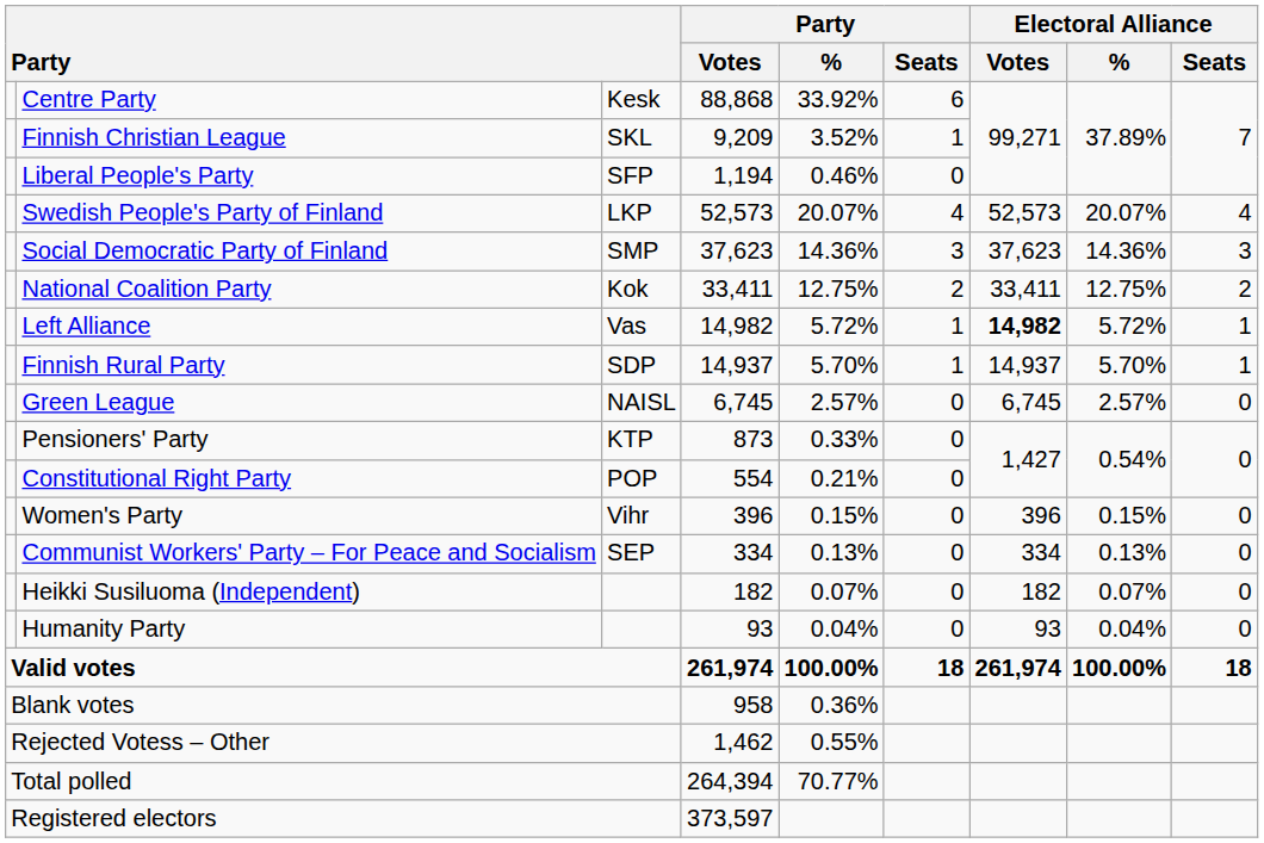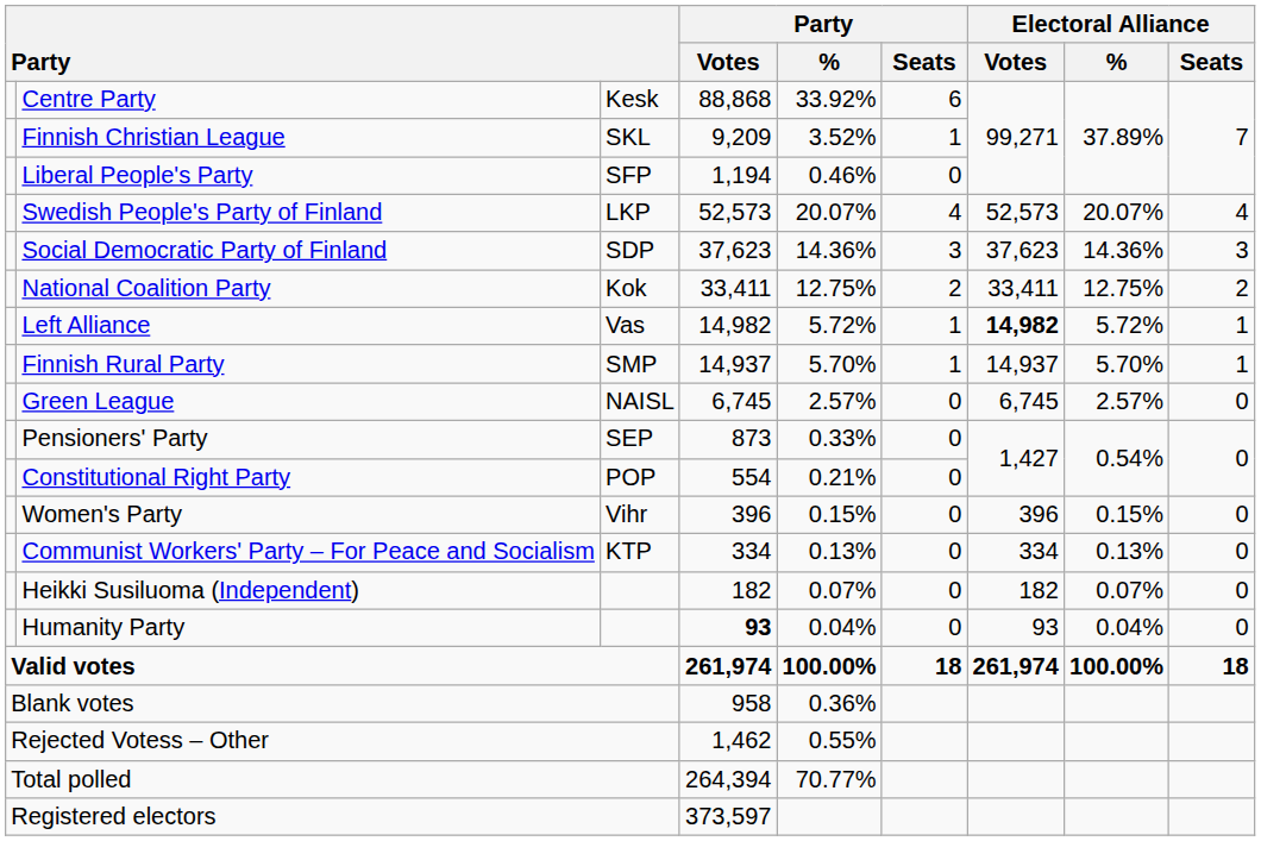Social Democratic Party of Finland | column 3: SMP -> SDP
Finnish Rural Party | column 3: SDP -> SMP
Pensioners' Party | column 3: KTP -> SEP
Communist Workers' Party – For Peace and Socialism | column 3: SEP -> KTP
Humanity Party | Party / Votes: normal -> bold
